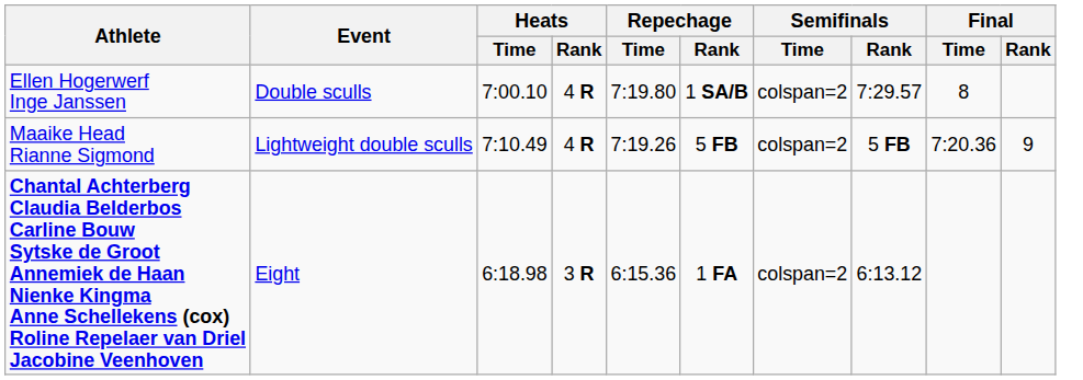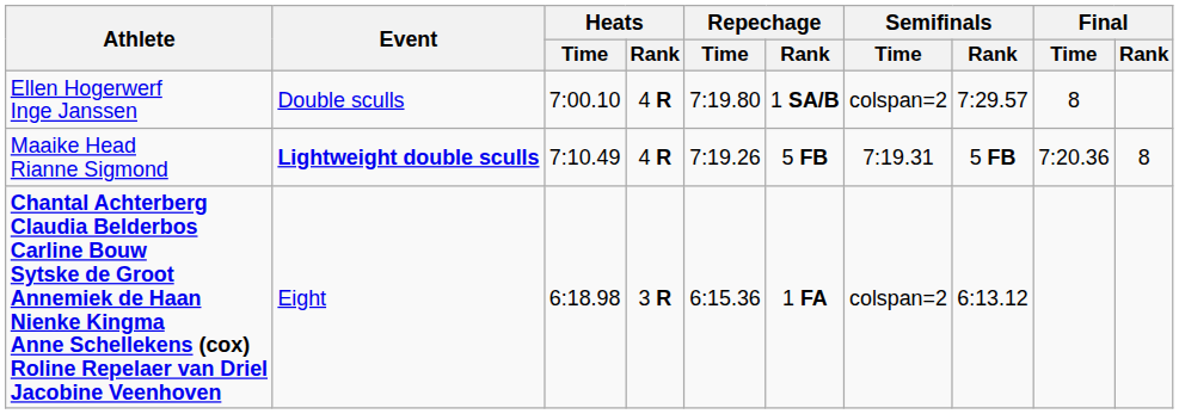Maaike Head Rianne Sigmond | Event: normal -> bold
Maaike Head Rianne Sigmond | Semifinals / Time: colspan=2 -> 7:19.31
Maaike Head Rianne Sigmond | Final / Rank: 9 -> 8
